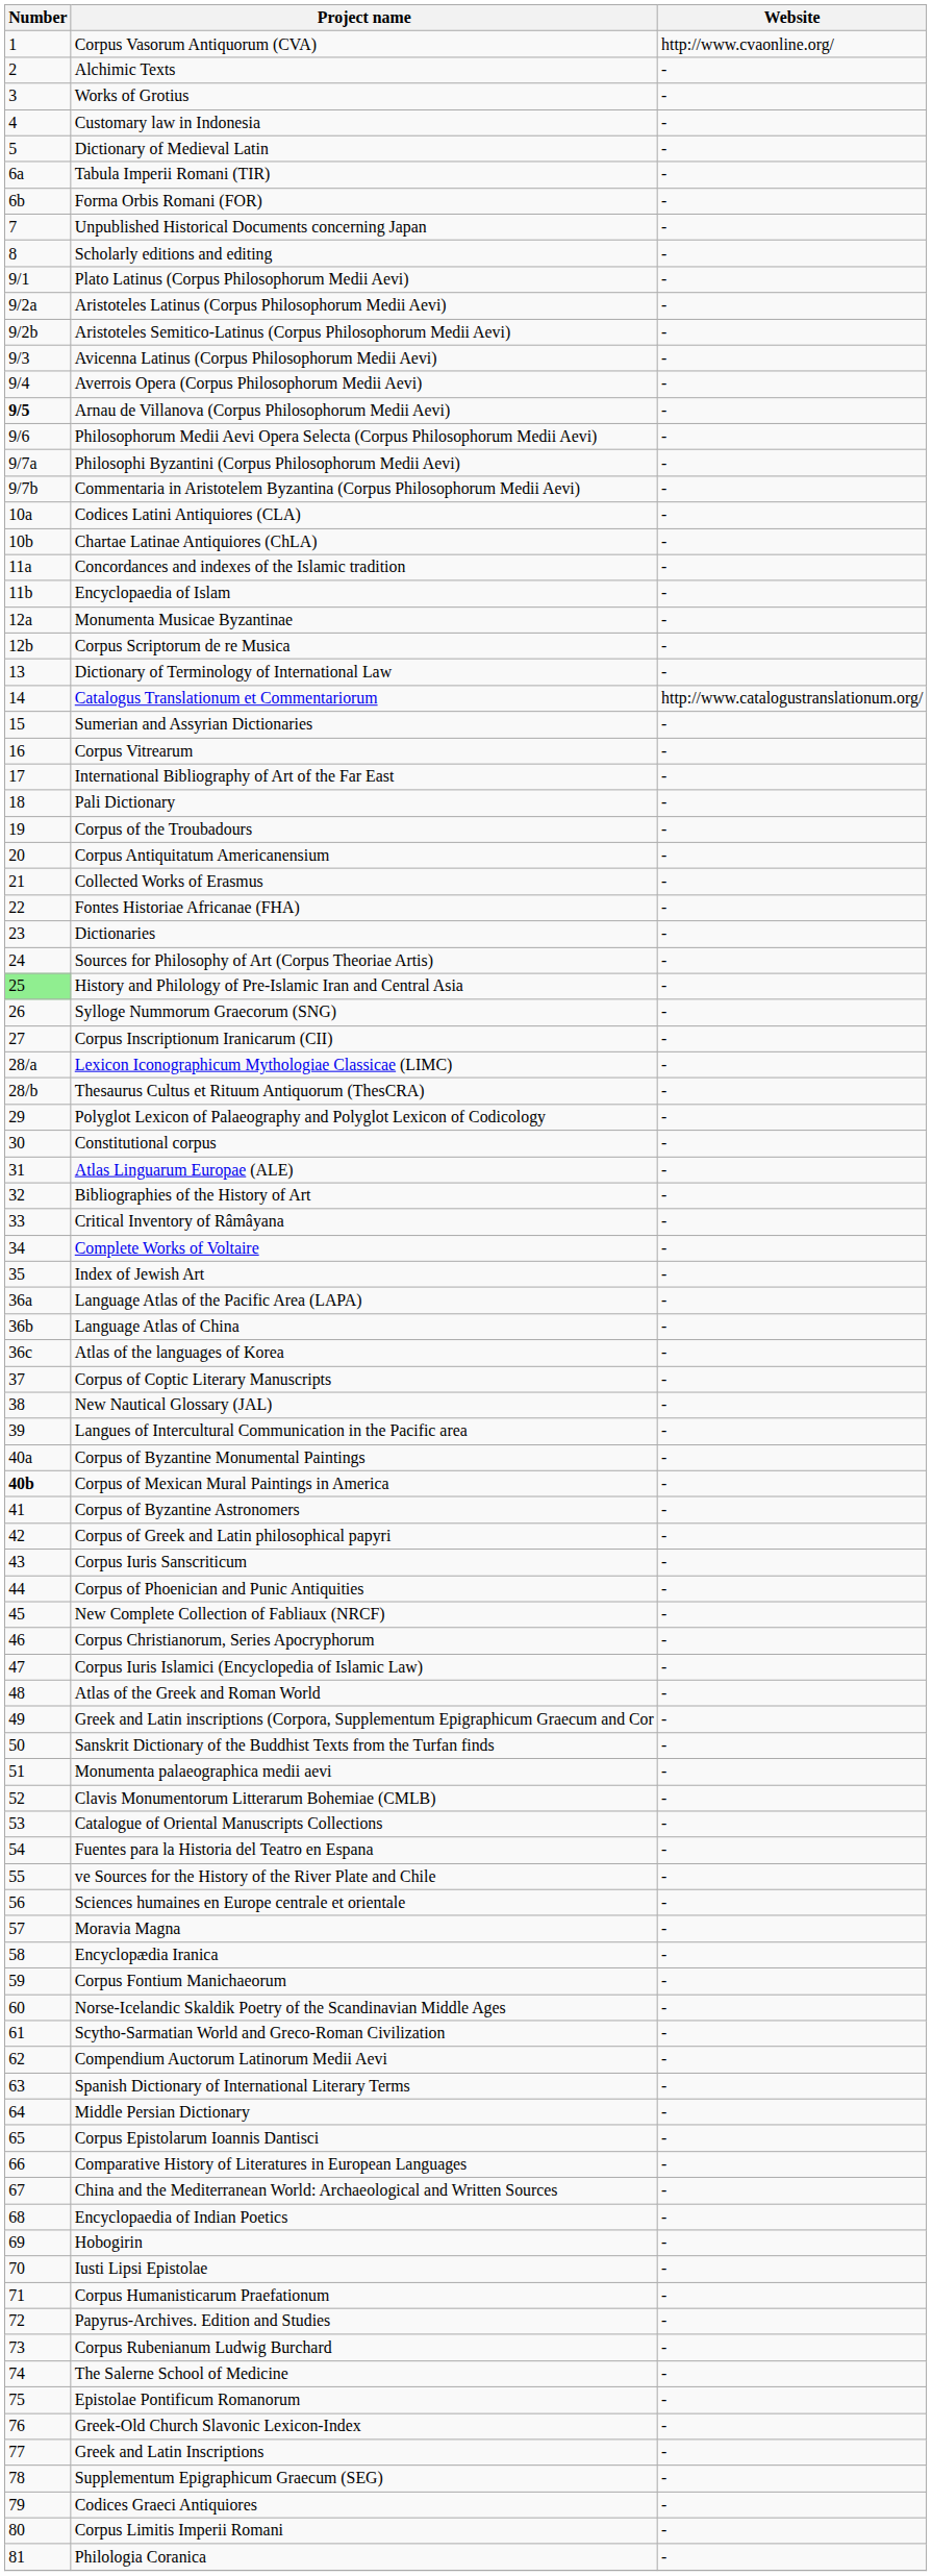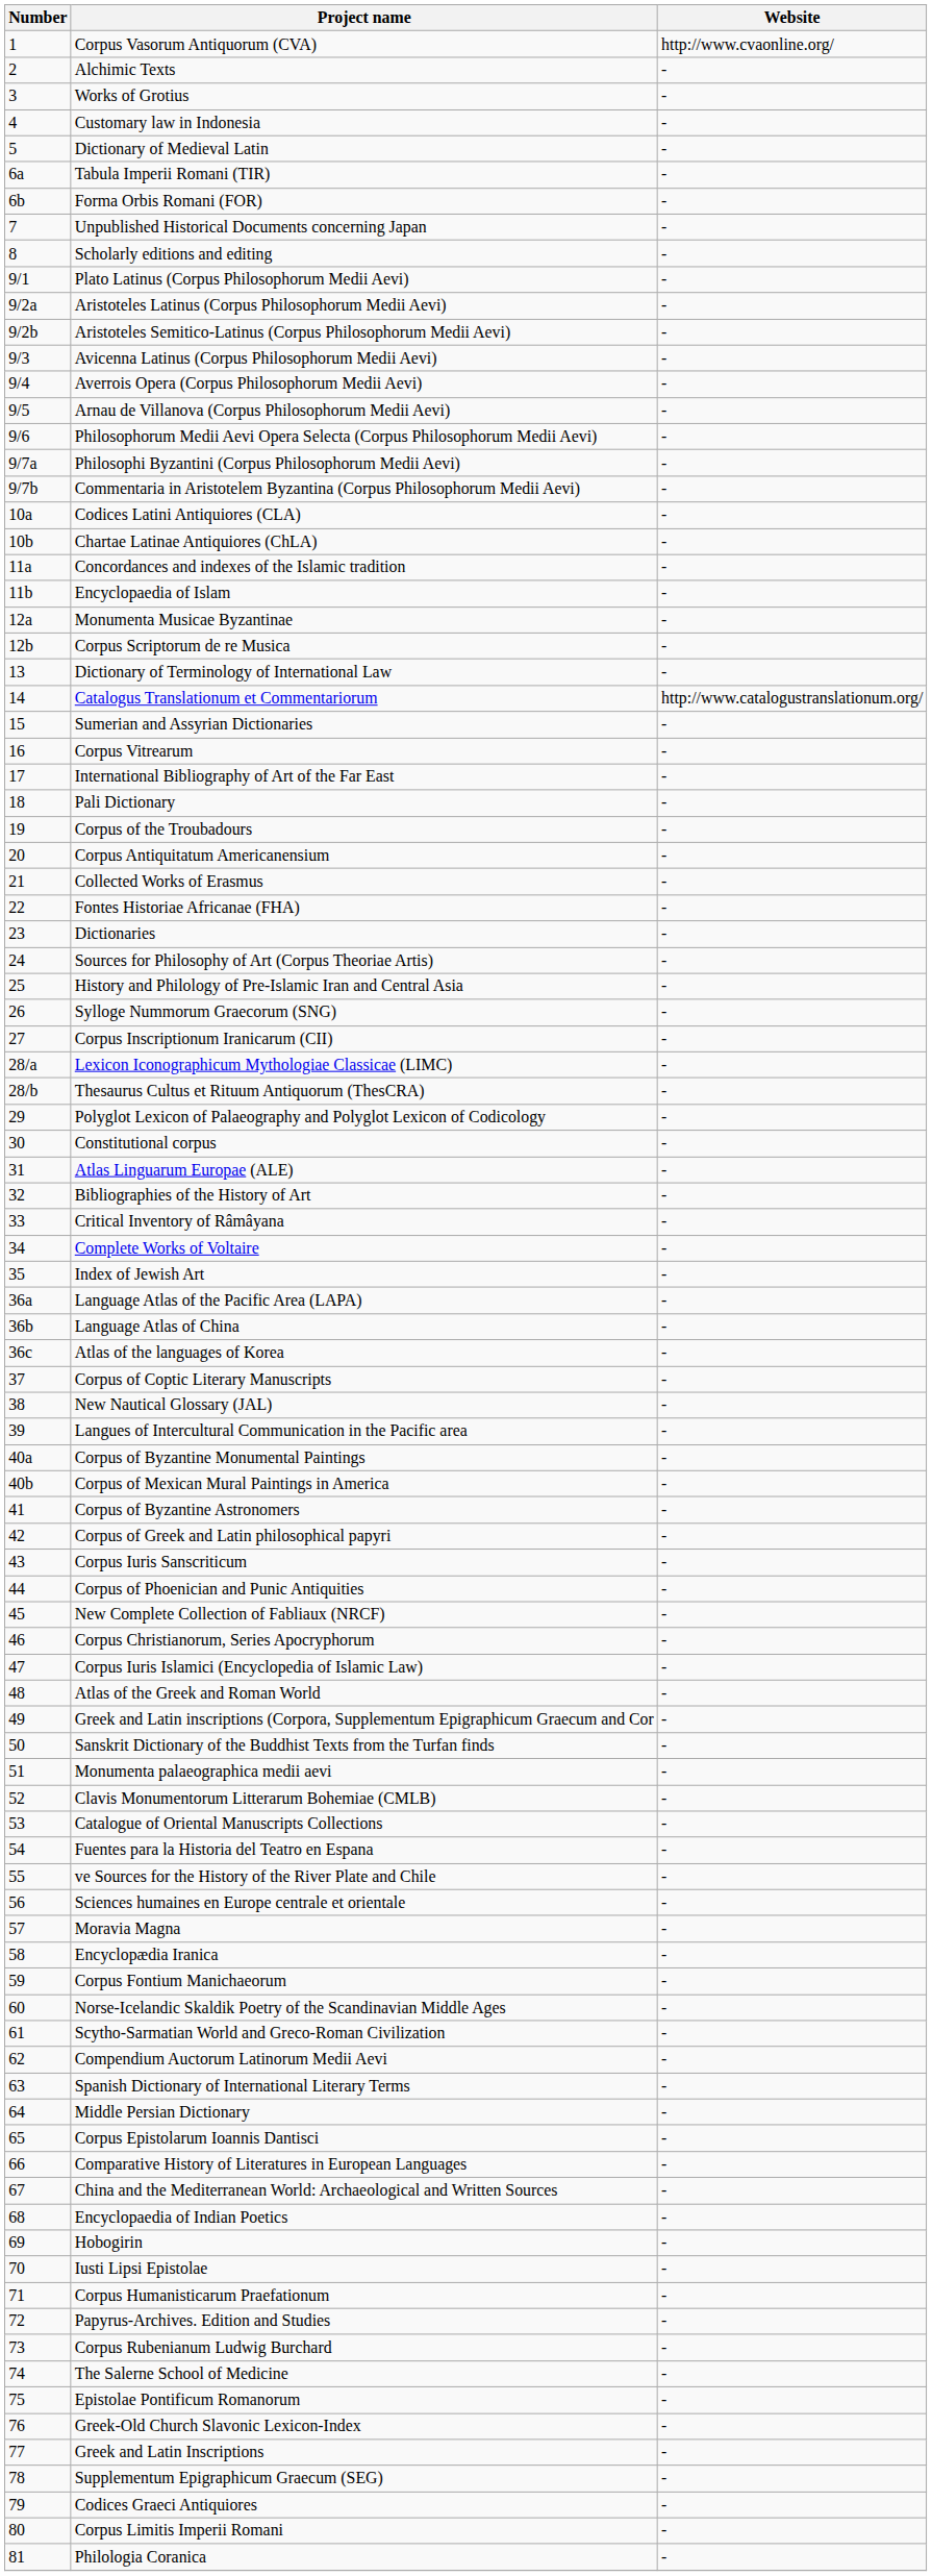Arnau de Villanova (Corpus Philosophorum Medii Aevi) | Number: bold -> normal
History and Philology of Pre-Islamic Iran and Central Asia | Number: lightgreen background -> no background
Corpus of Mexican Mural Paintings in America | Number: bold -> normal
